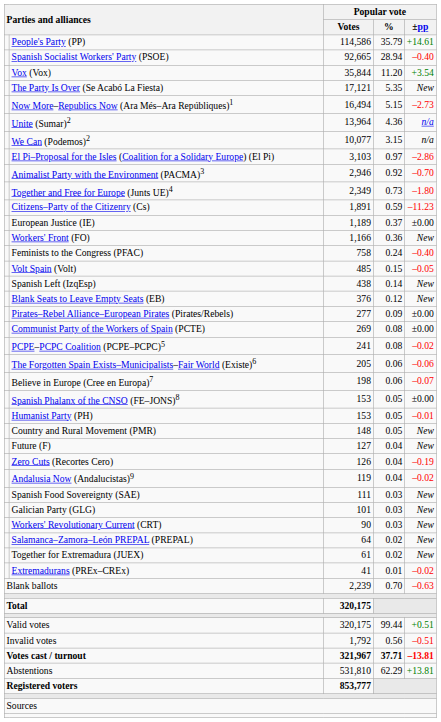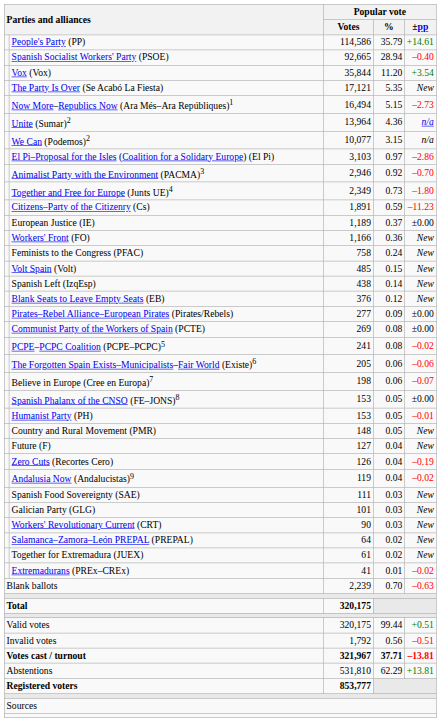Feminists to the Congress (PFAC) | Popular vote / ±pp: –0.40 -> New
Volt Spain (Volt) | Popular vote / ±pp: –0.05 -> New
